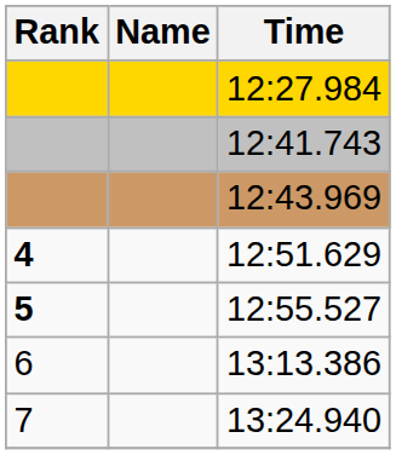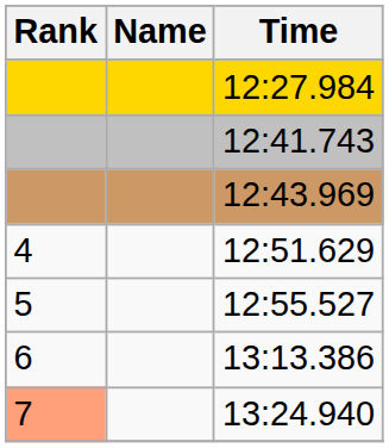12:51.629 | Rank: bold -> normal
12:55.527 | Rank: bold -> normal
13:24.940 | Rank: no background -> lightsalmon background
